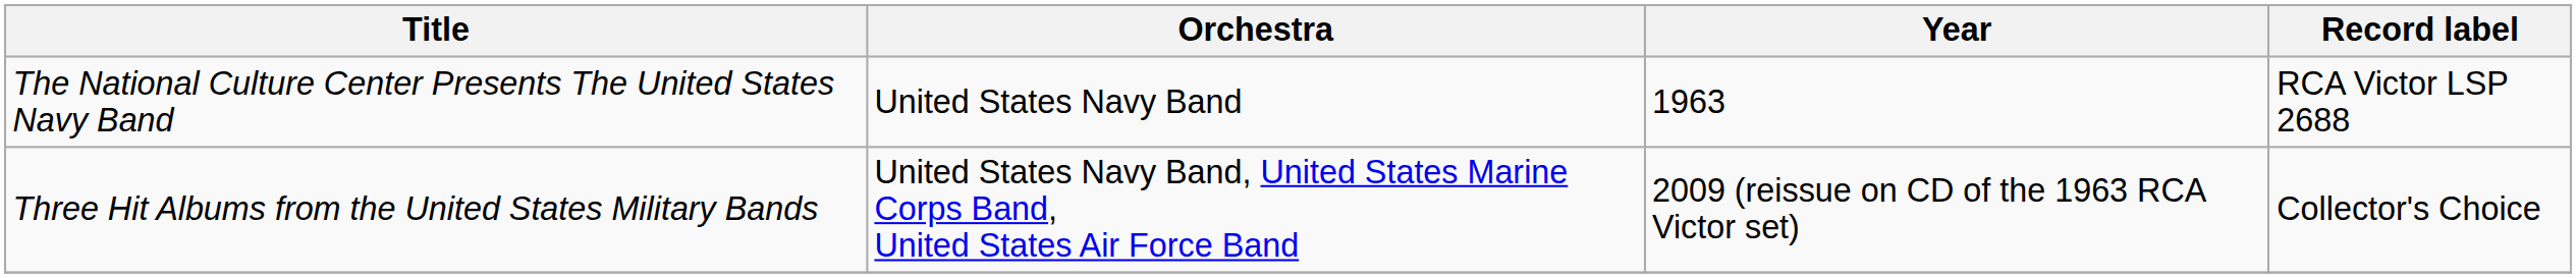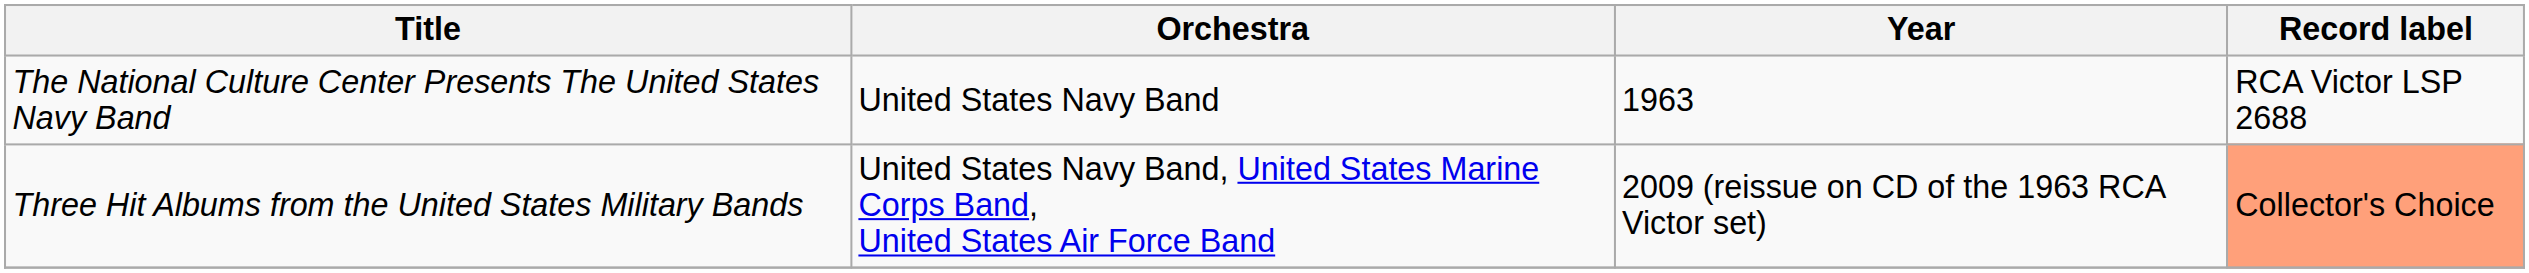Three Hit Albums from the United States Military Bands | Record label: no background -> lightsalmon background
